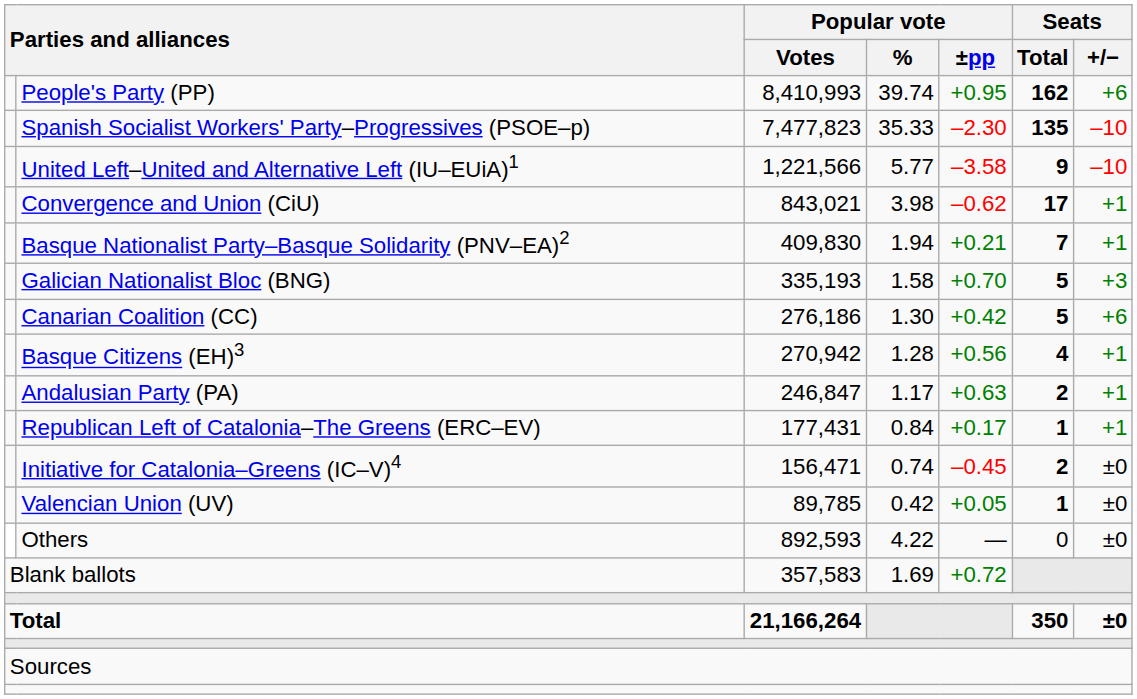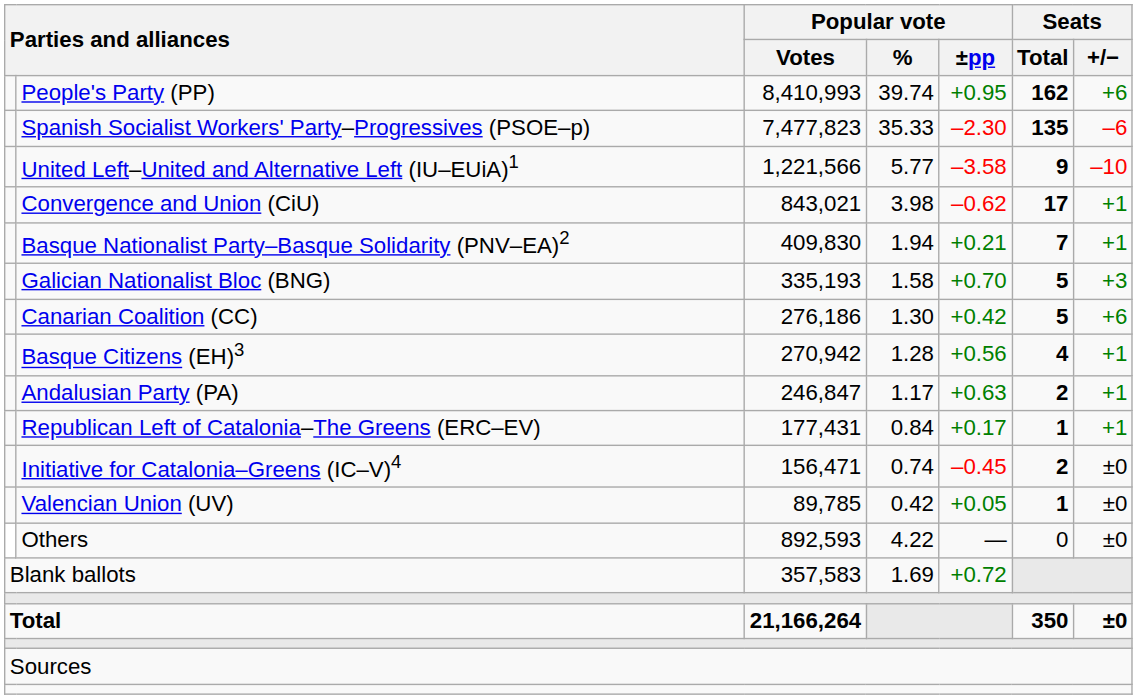Spanish Socialist Workers' Party–Progressives (PSOE–p) | Seats / +/−: –10 -> –6
